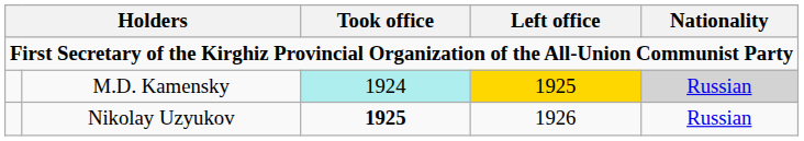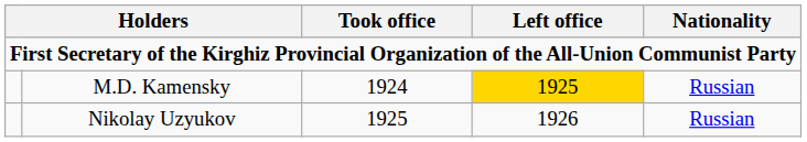M.D. Kamensky | Took office: paleturquoise background -> no background
M.D. Kamensky | Nationality: lightgrey background -> no background
Nikolay Uzyukov | Took office: bold -> normal
